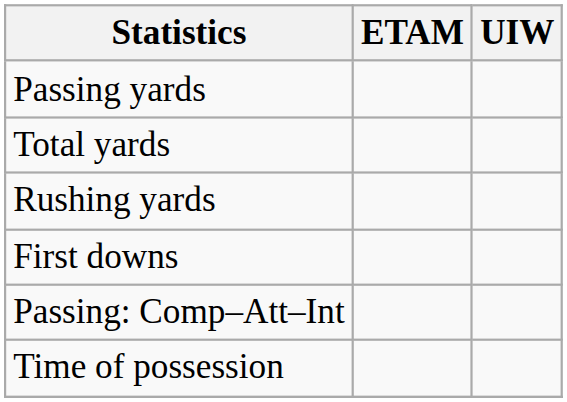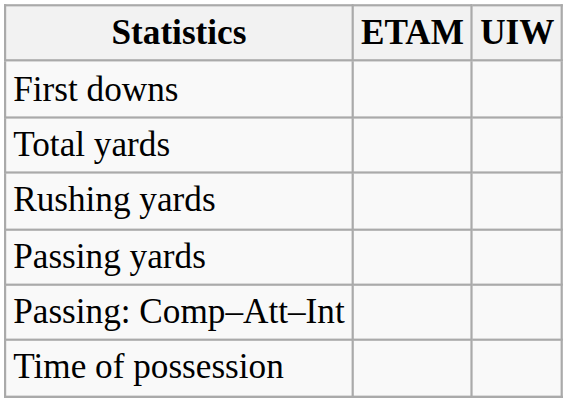rows swapped: First downs <-> Passing yards
